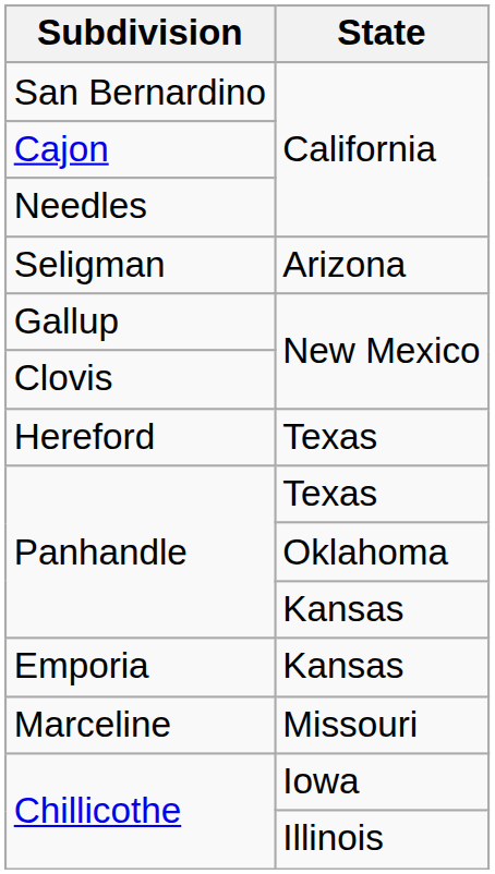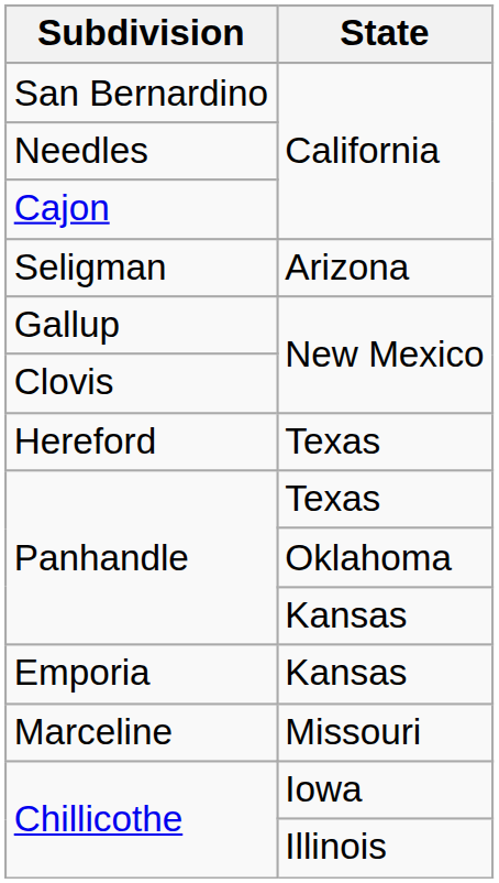row 3 | Subdivision: Cajon -> Needles
row 4 | Subdivision: Needles -> Cajon
